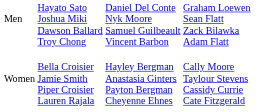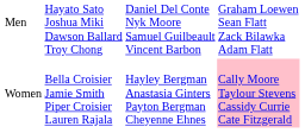Women | column 4: no background -> pink background
